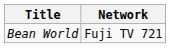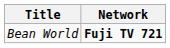Bean World | Network: normal -> bold
